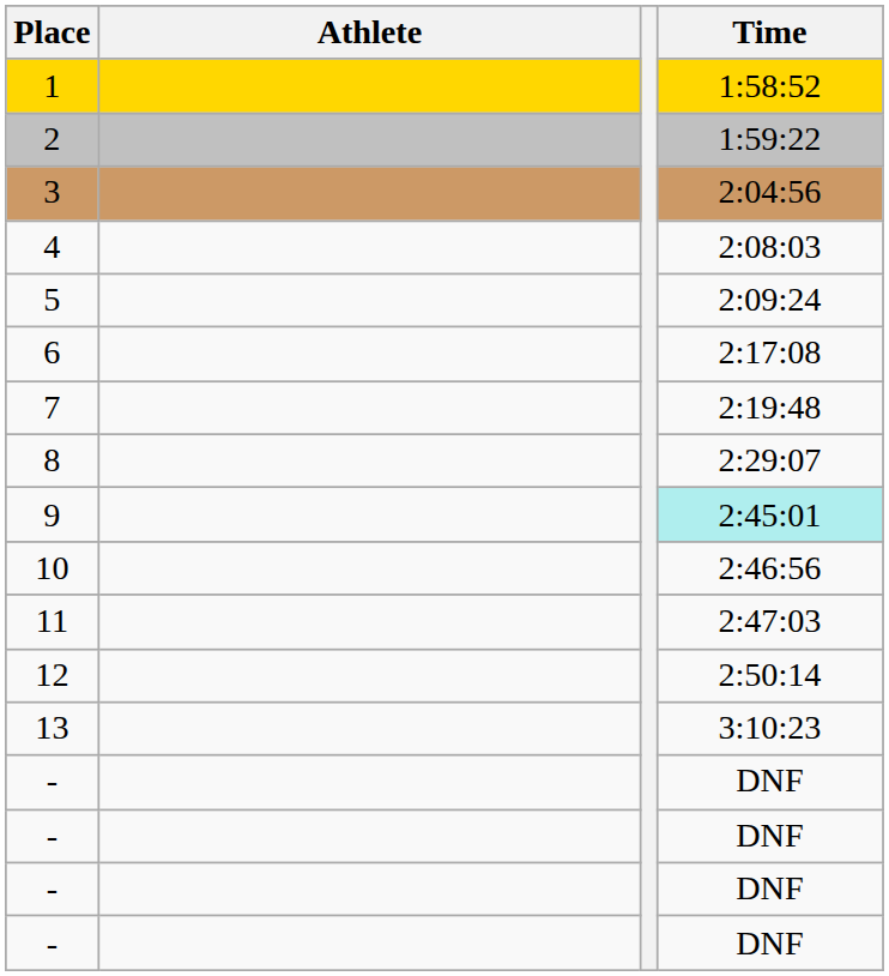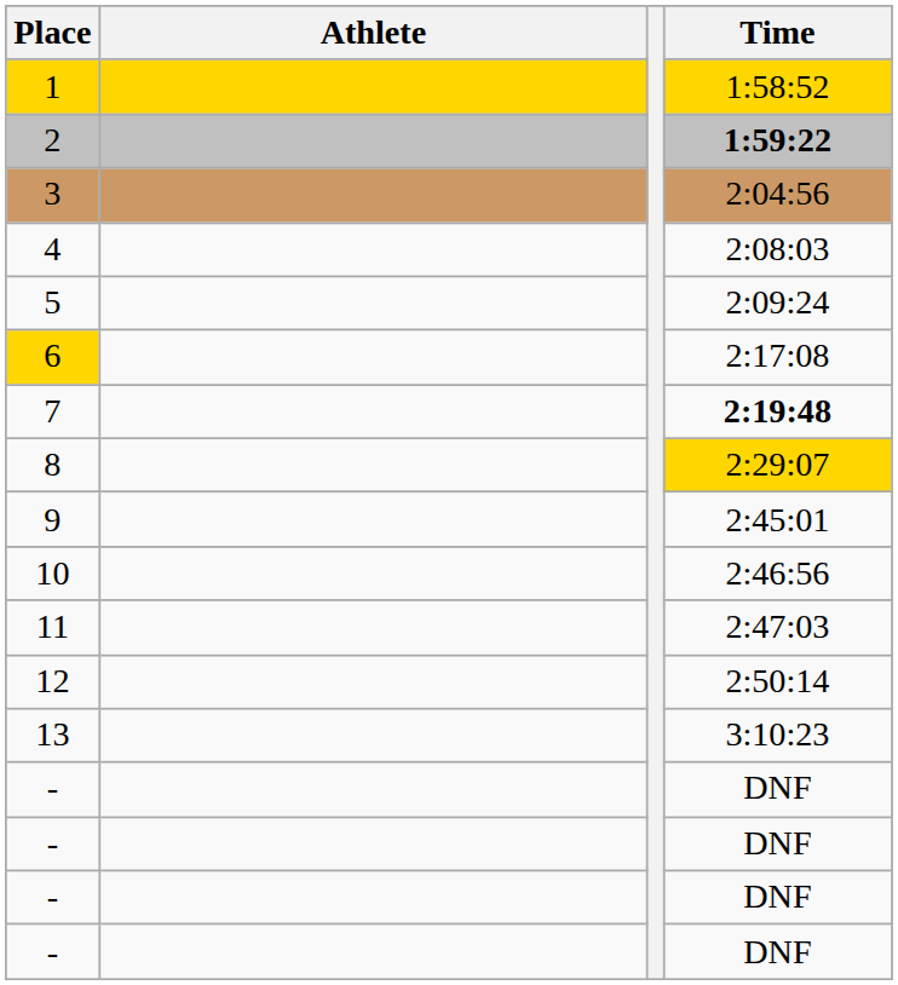2 | Time: normal -> bold
6 | Place: no background -> gold background
7 | Time: normal -> bold
8 | Time: no background -> gold background
9 | Time: paleturquoise background -> no background
